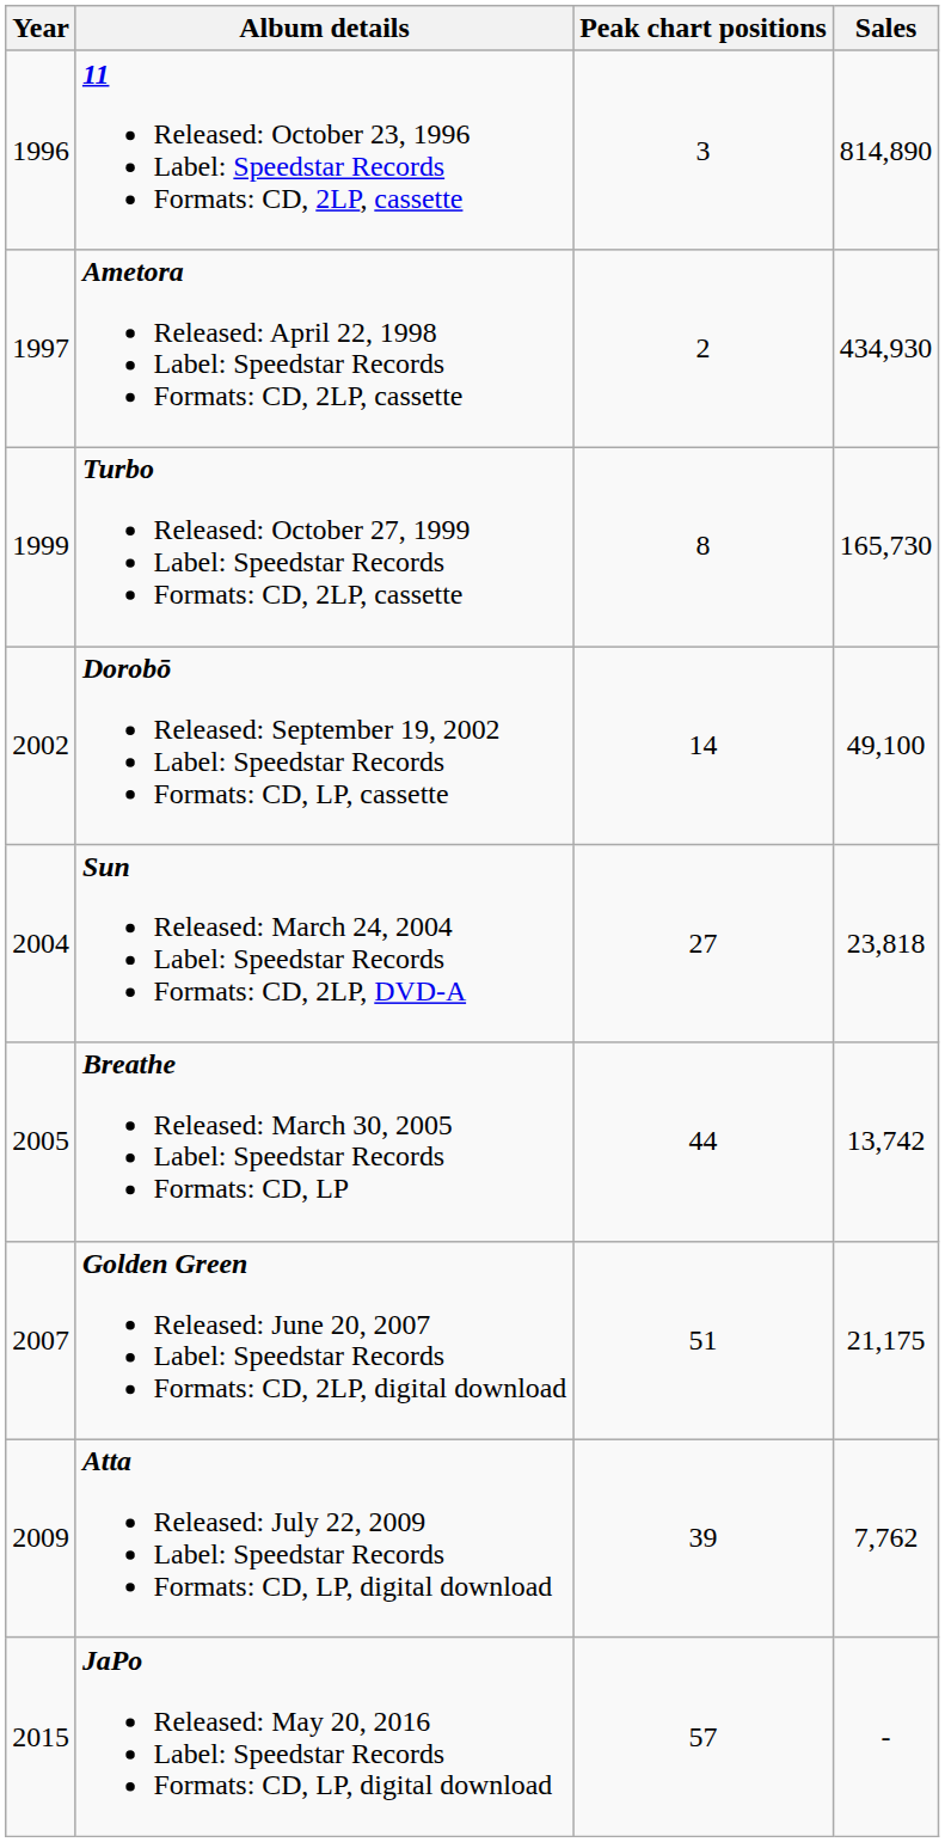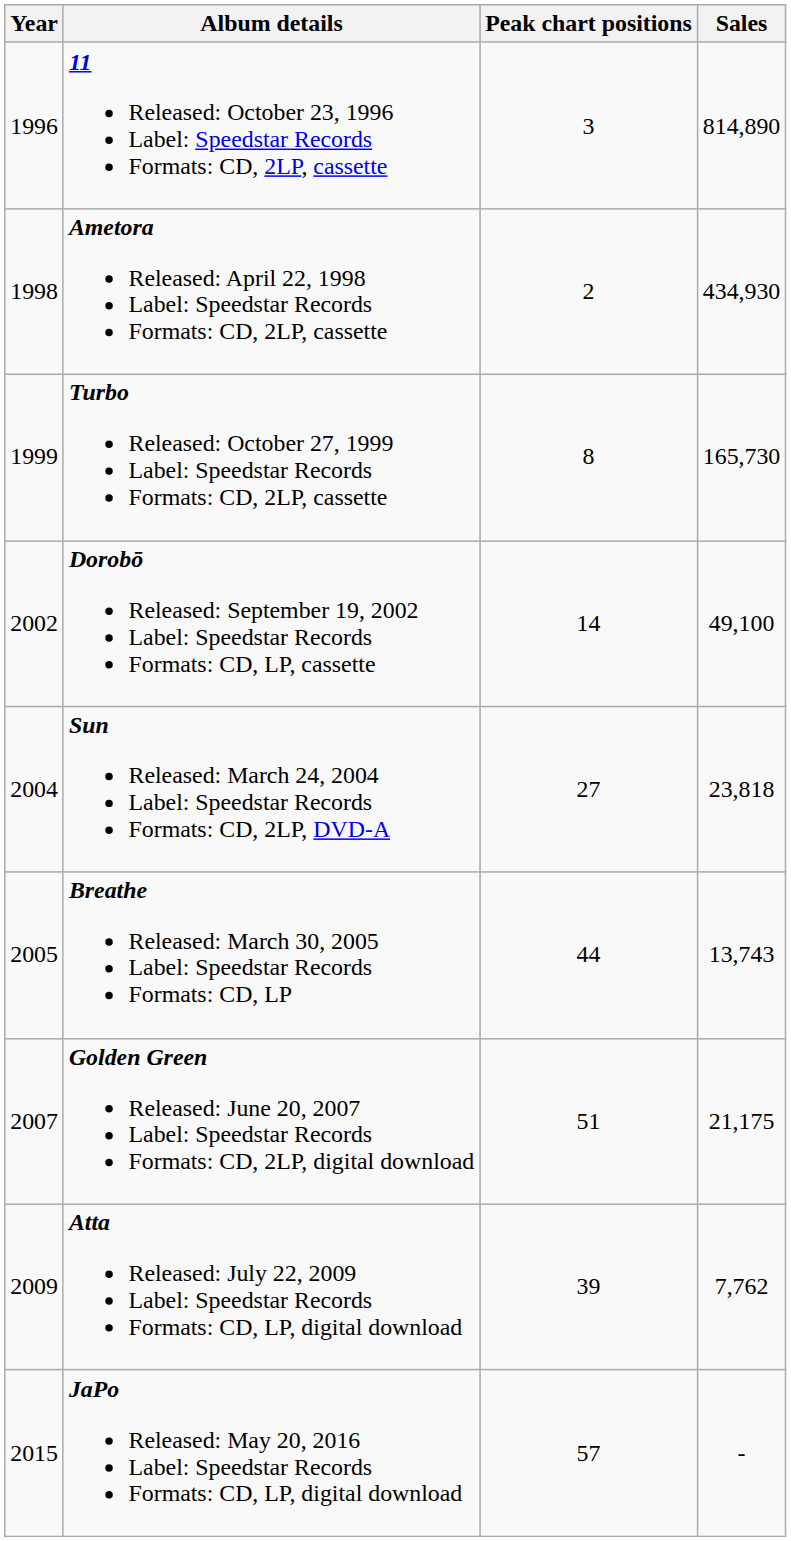row 3 | Year: 1997 -> 1998
row 7 | Sales: 13,742 -> 13,743
